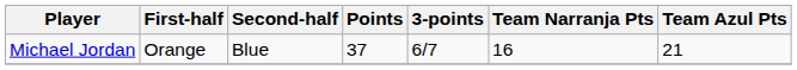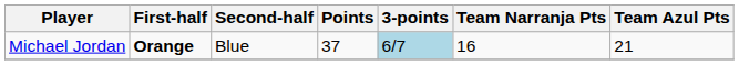Michael Jordan | First-half: normal -> bold
Michael Jordan | 3-points: no background -> lightblue background
